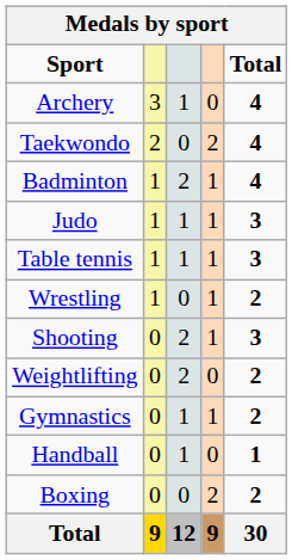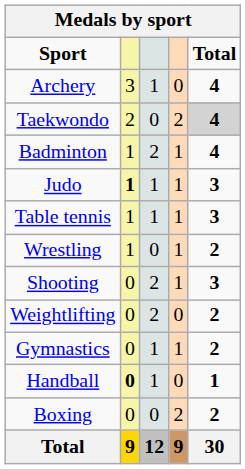Taekwondo | Total: no background -> lightgrey background
Judo | column 2: normal -> bold
Handball | column 2: normal -> bold
